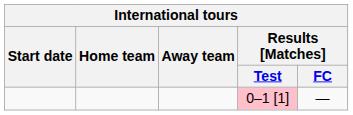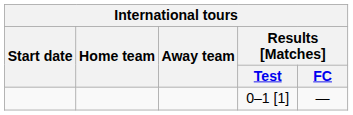row 4 | Results [Matches] / Test: pink background -> no background
